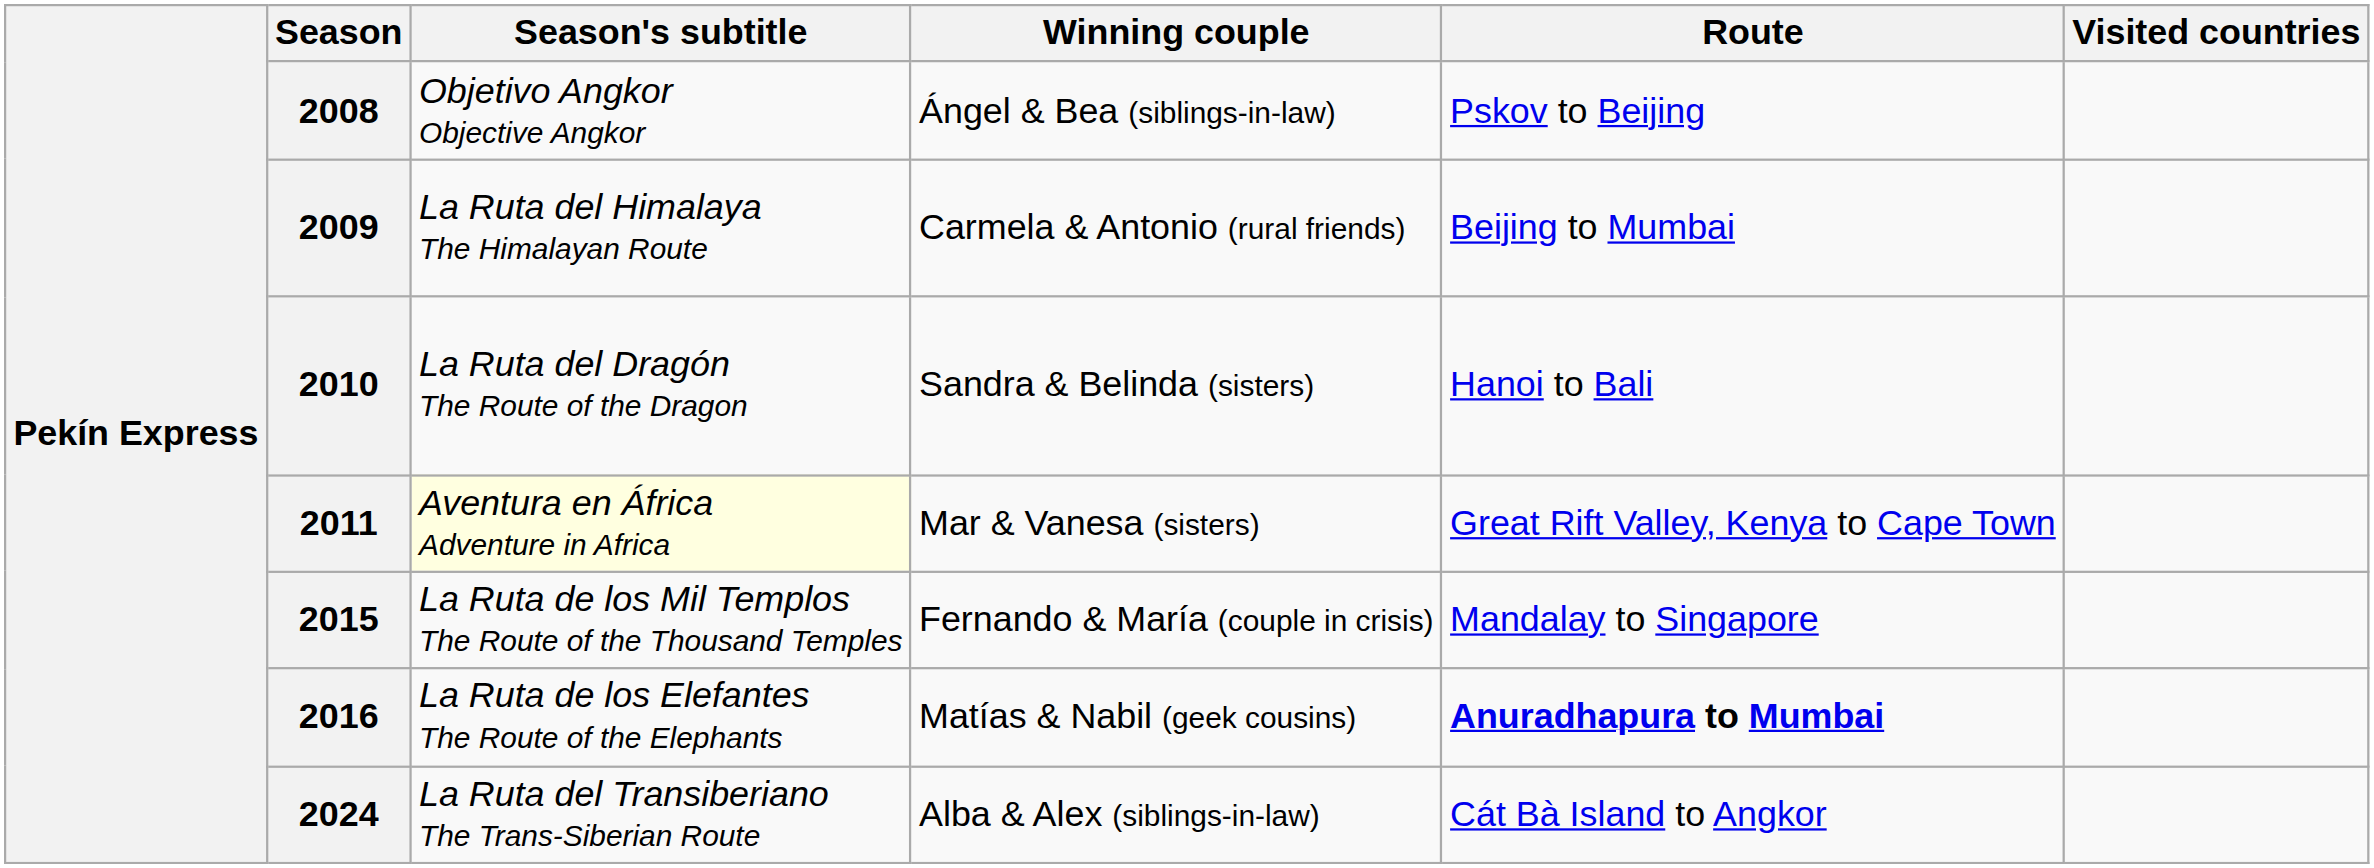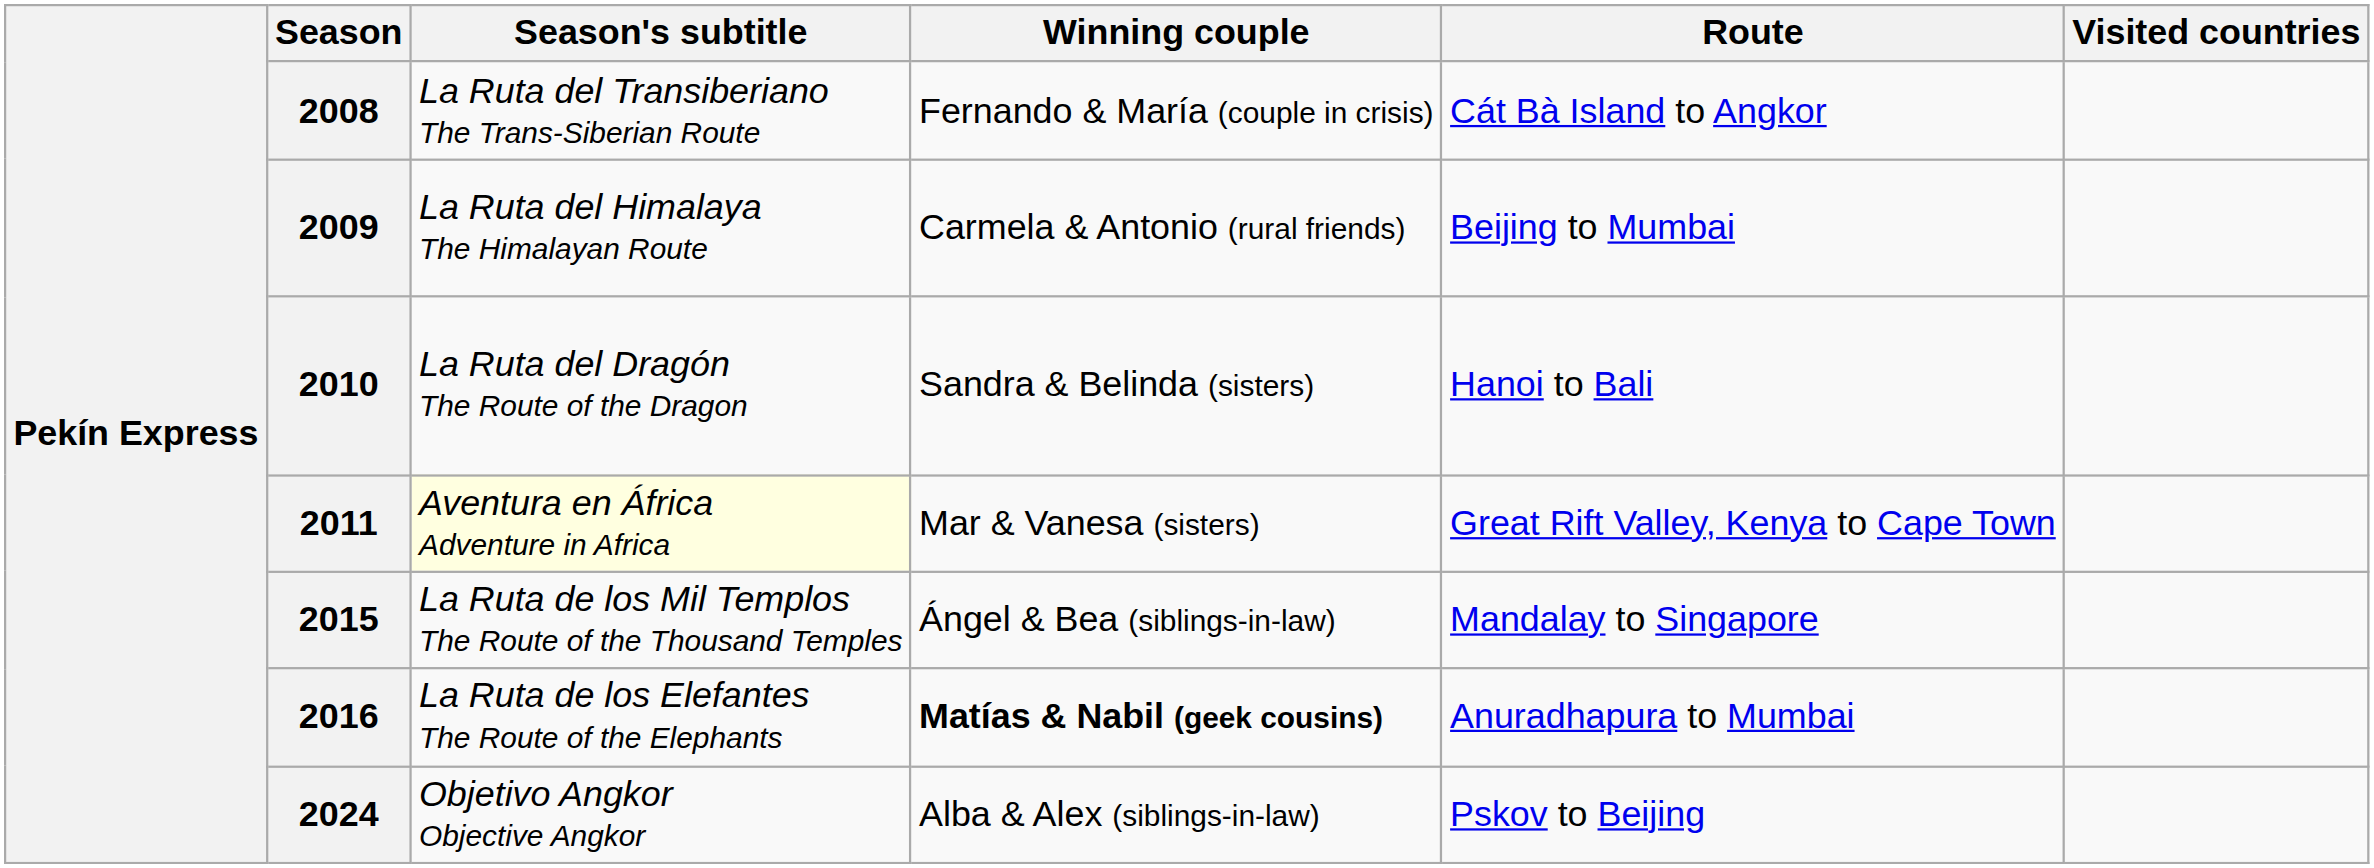2008 | Season's subtitle: Objetivo Angkor Objective Angkor -> La Ruta del Transiberiano The Trans-Siberian Route
2008 | Winning couple: Ángel & Bea (siblings-in-law) -> Fernando & María (couple in crisis)
2008 | Route: Pskov to Beijing -> Cát Bà Island to Angkor
2015 | Winning couple: Fernando & María (couple in crisis) -> Ángel & Bea (siblings-in-law)
2016 | Winning couple: normal -> bold
2016 | Route: bold -> normal
2024 | Season's subtitle: La Ruta del Transiberiano The Trans-Siberian Route -> Objetivo Angkor Objective Angkor
2024 | Route: Cát Bà Island to Angkor -> Pskov to Beijing
